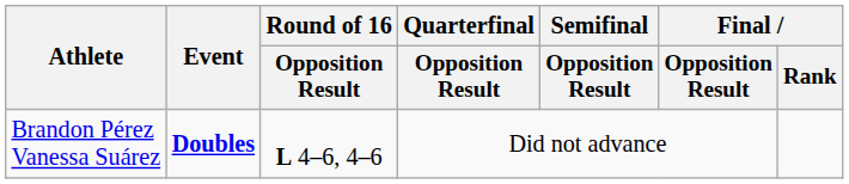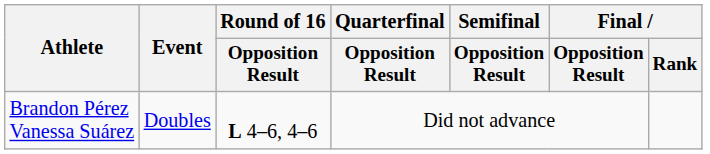Brandon Pérez Vanessa Suárez | Event: bold -> normal
